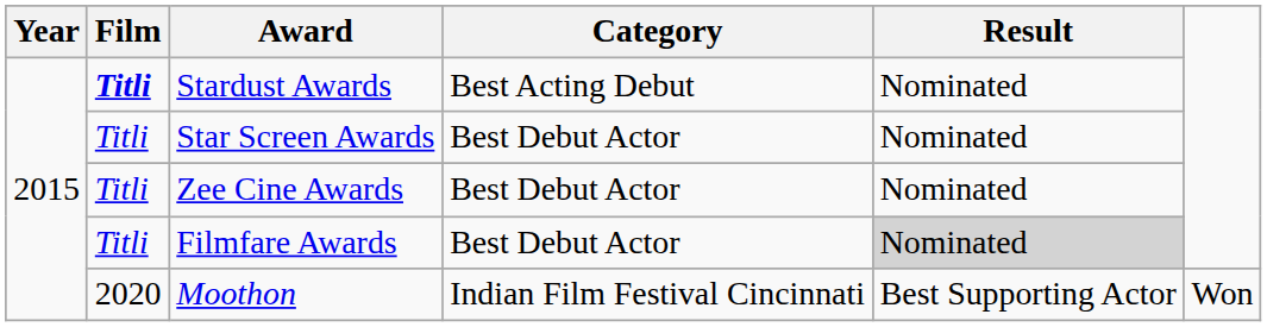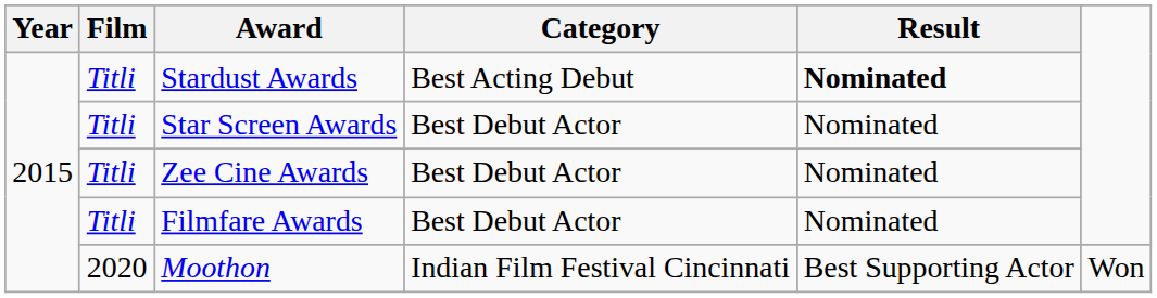Stardust Awards | Film: bold -> normal
Stardust Awards | Result: normal -> bold
Filmfare Awards | Result: lightgrey background -> no background
